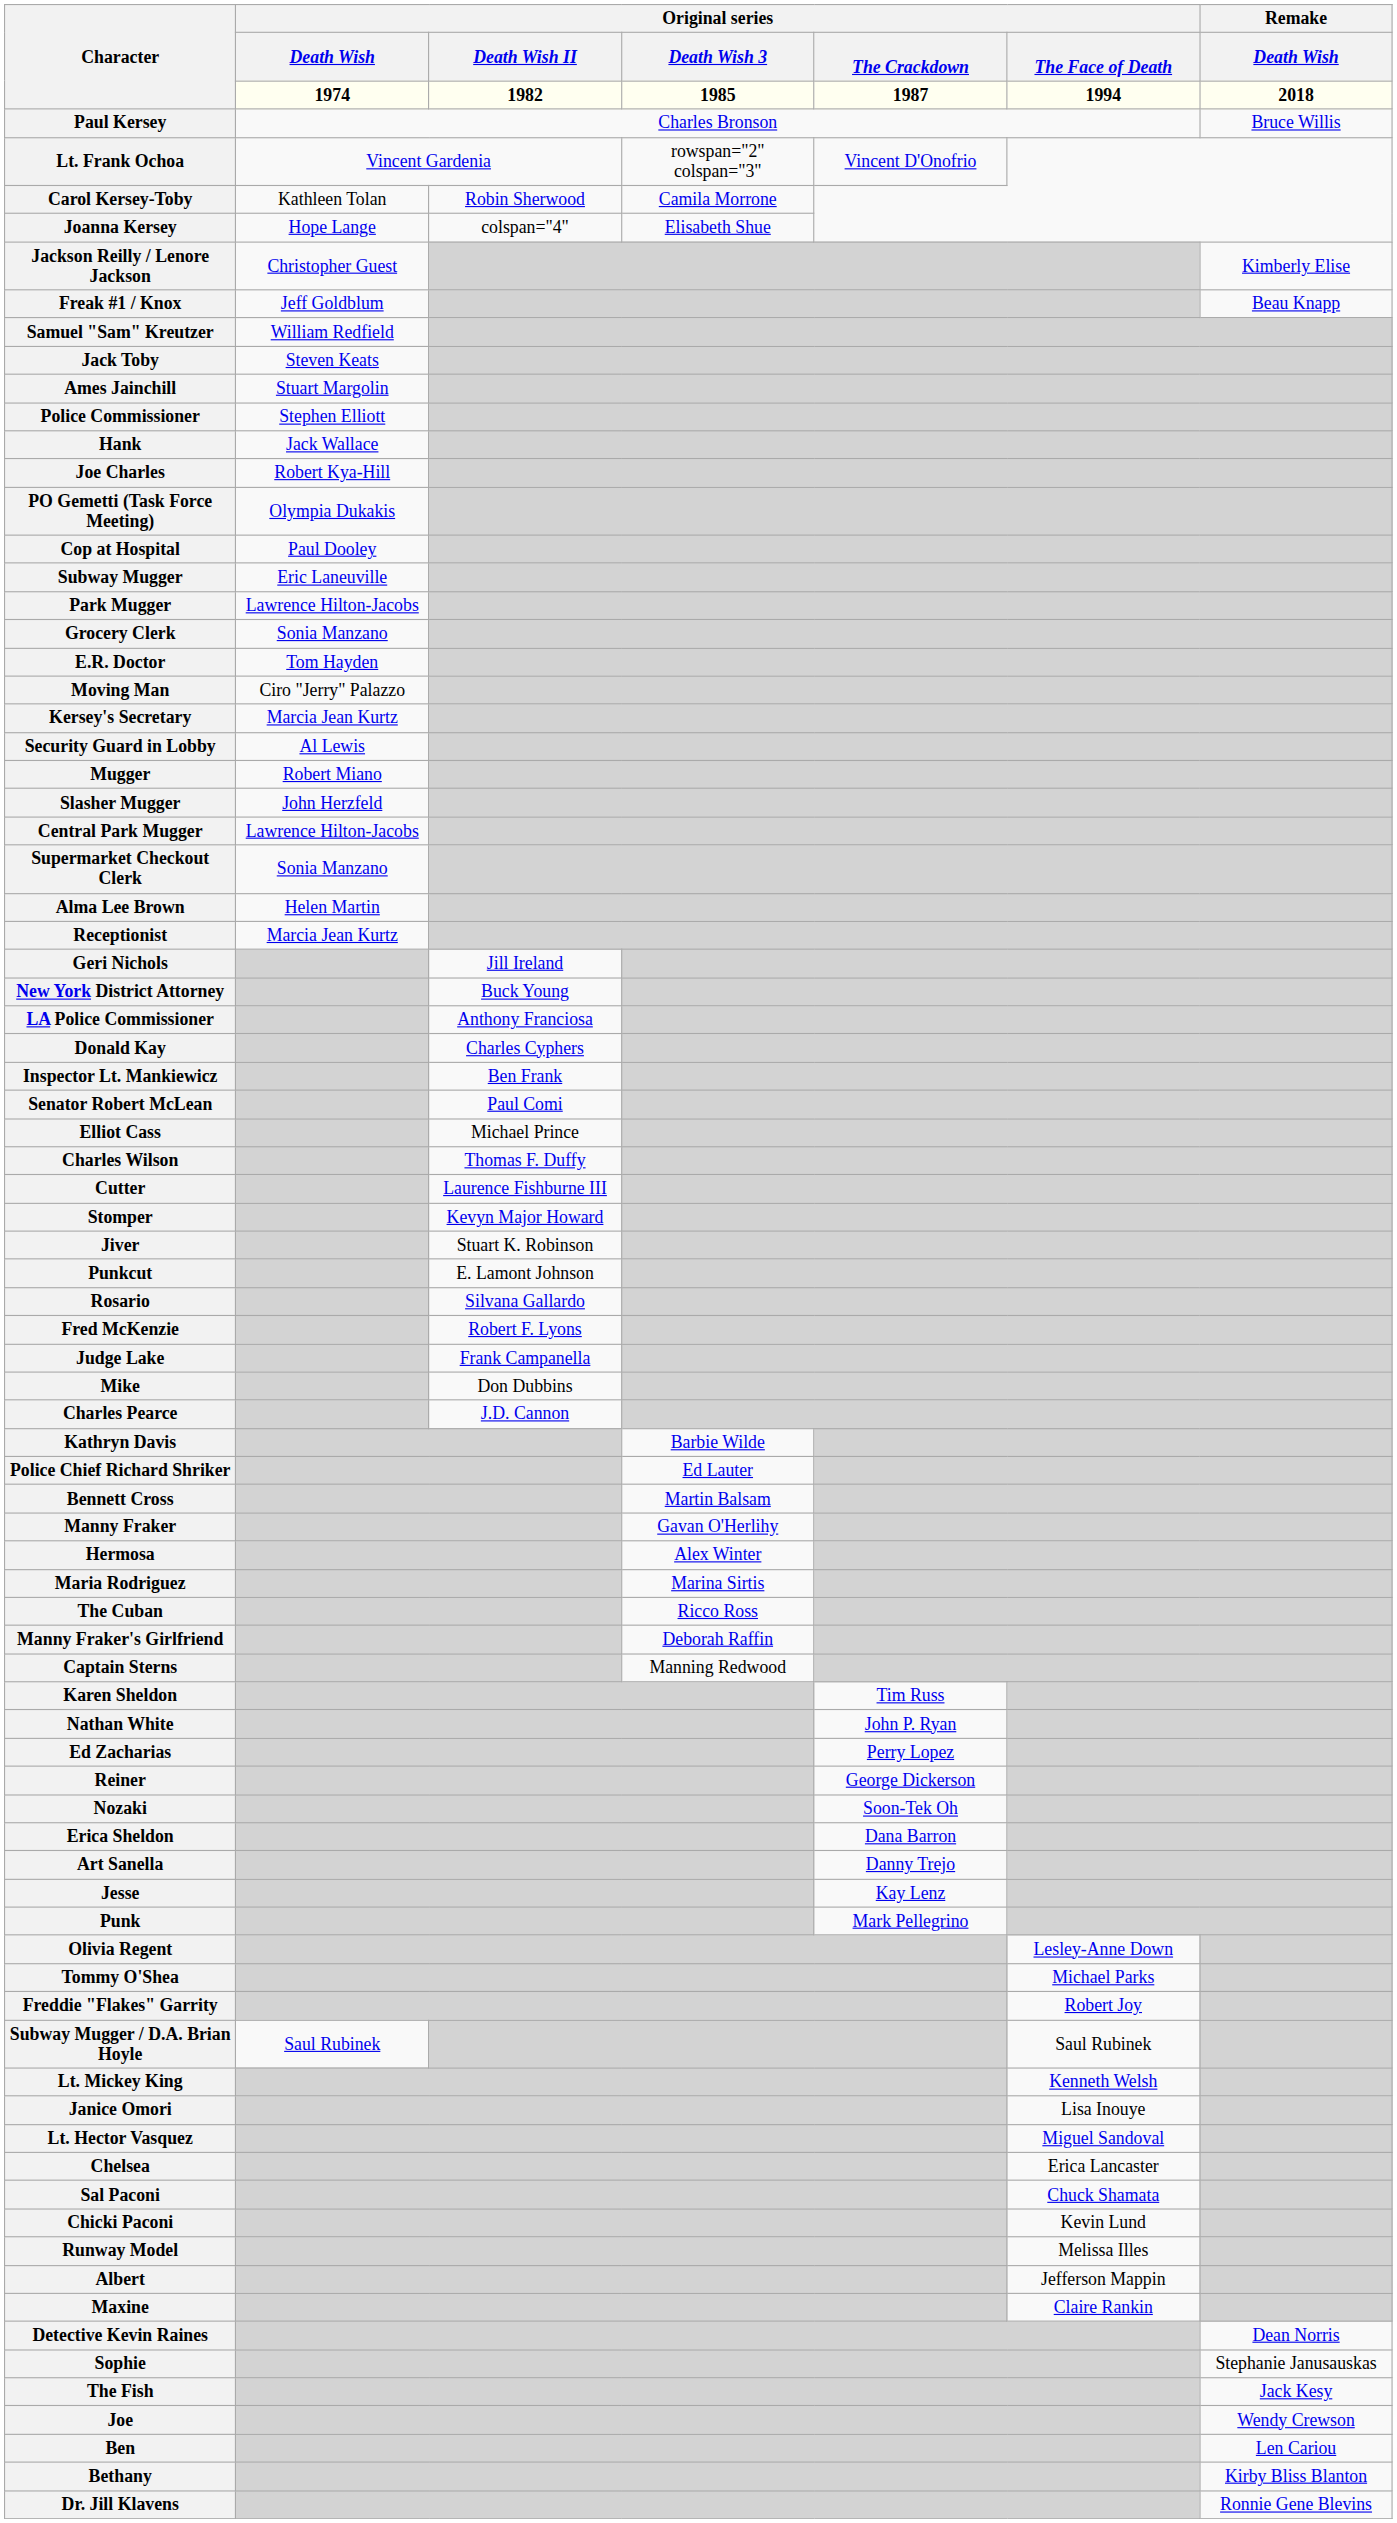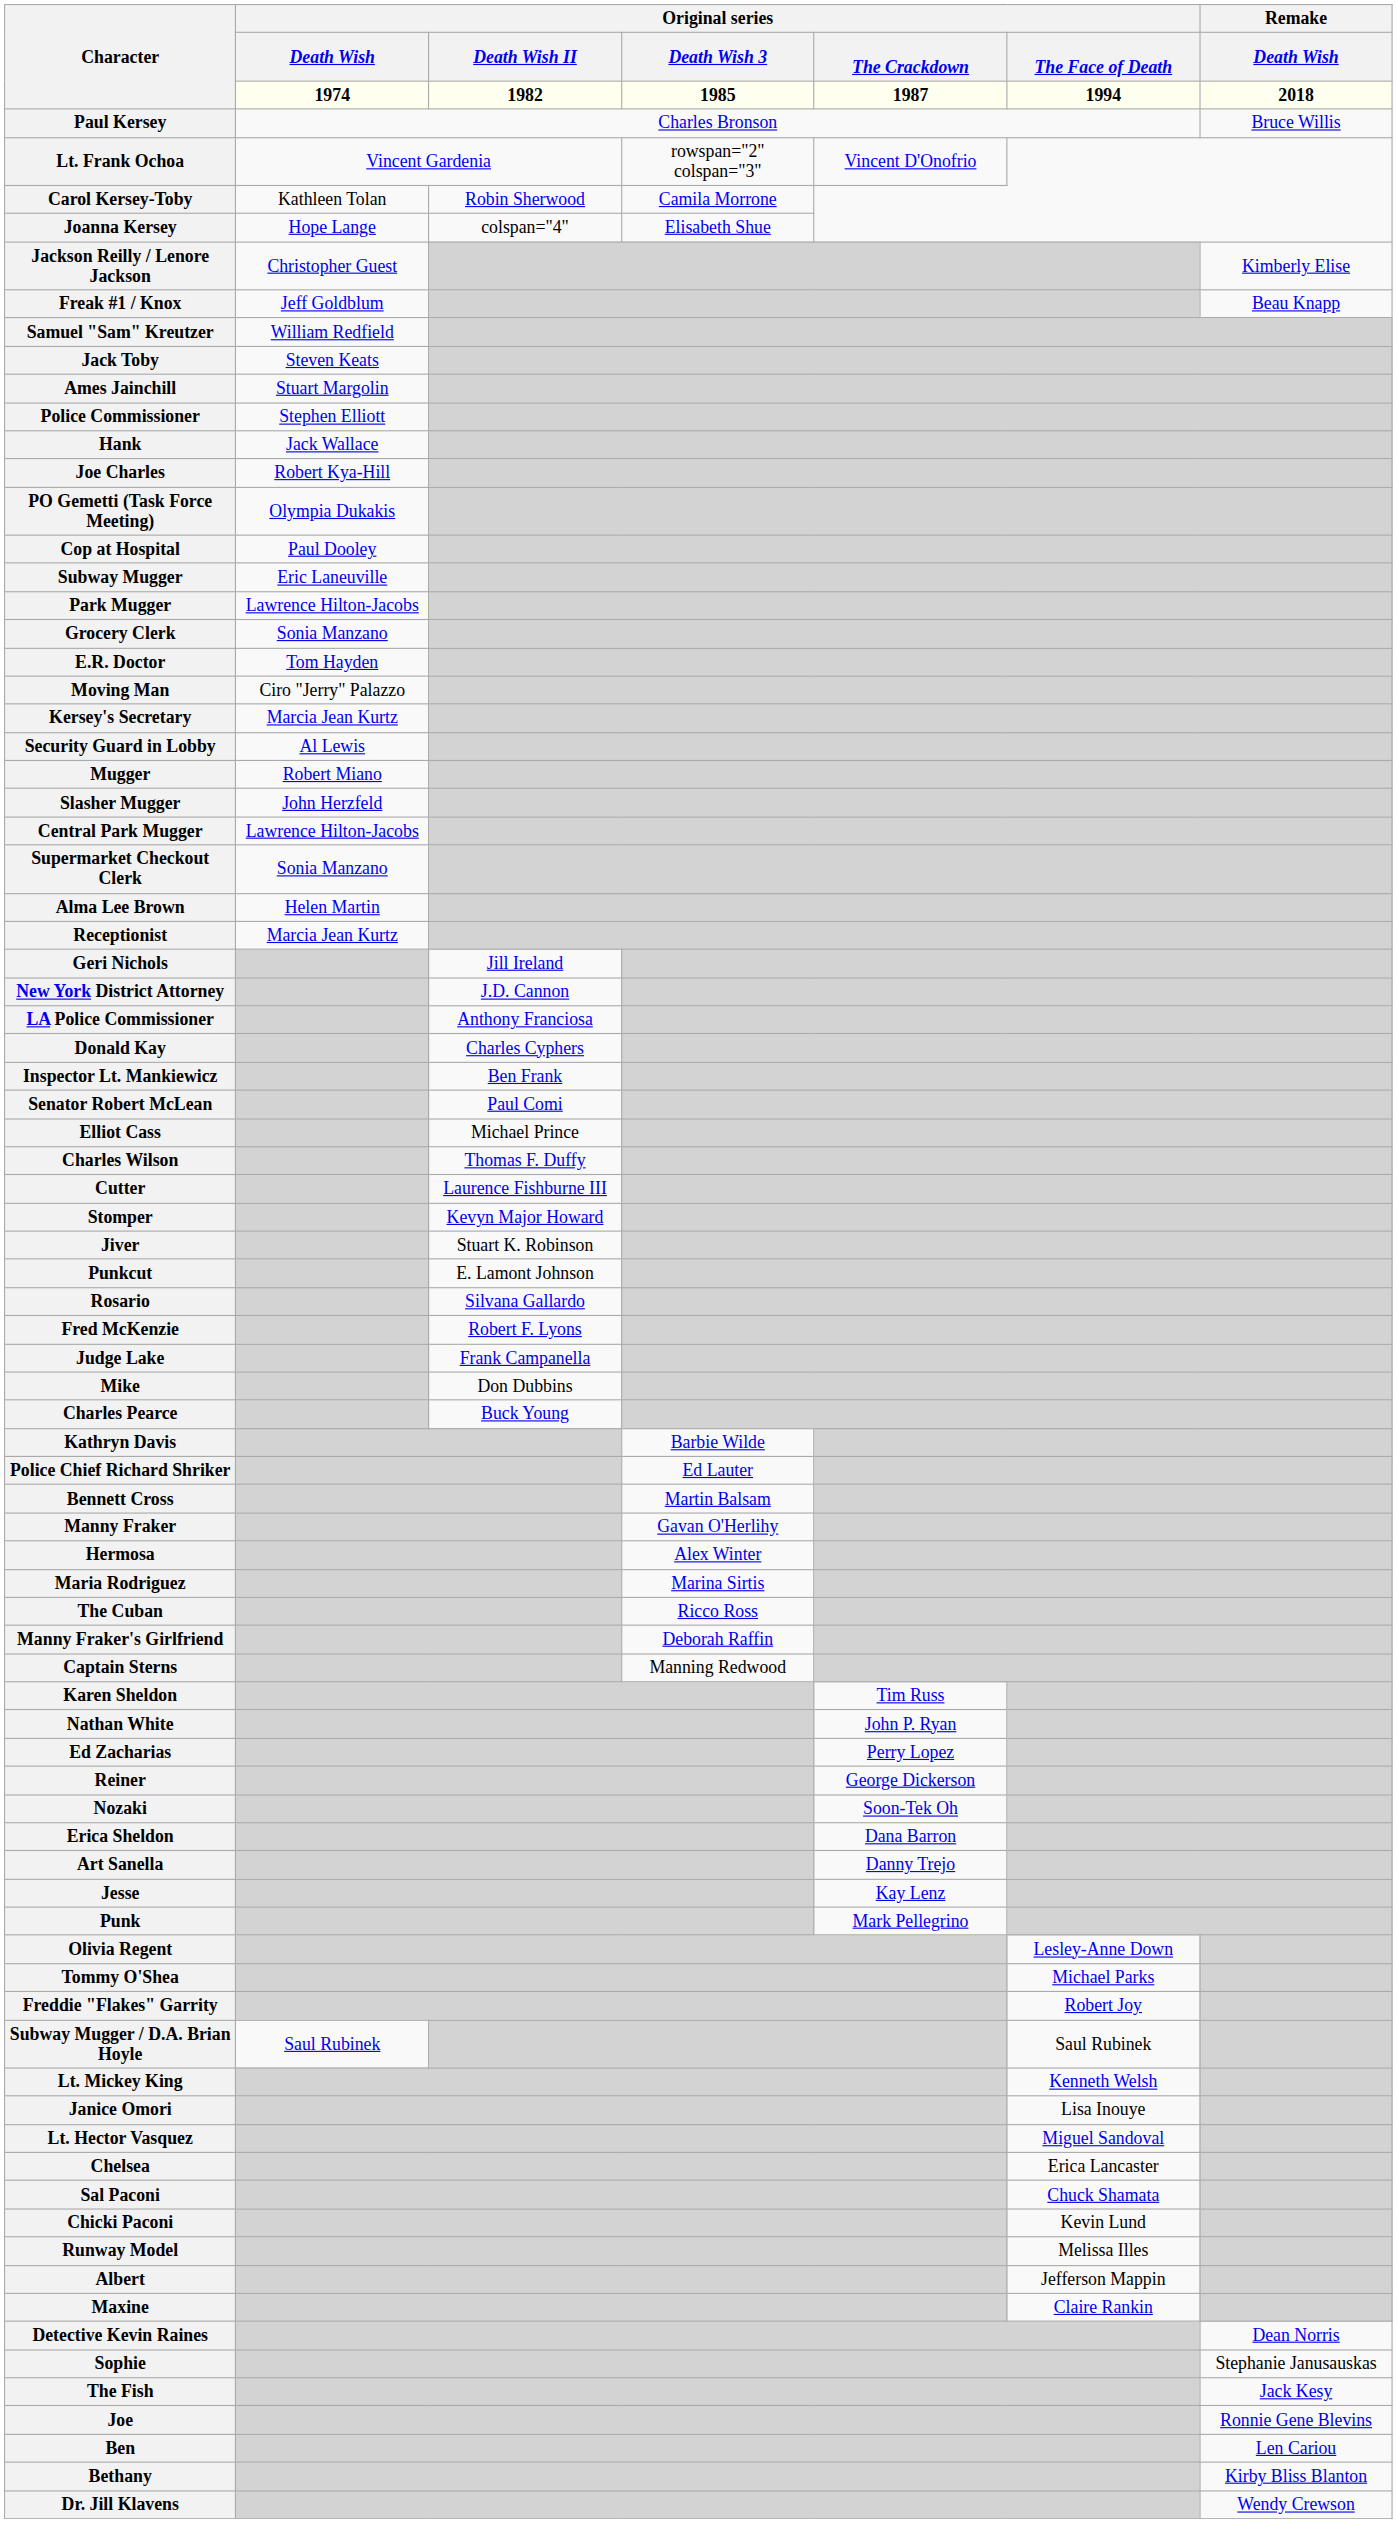New York District Attorney | Original series / Death Wish II / 1982: Buck Young -> J.D. Cannon
Charles Pearce | Original series / Death Wish II / 1982: J.D. Cannon -> Buck Young
Joe | Remake / Death Wish / 2018: Wendy Crewson -> Ronnie Gene Blevins
Dr. Jill Klavens | Remake / Death Wish / 2018: Ronnie Gene Blevins -> Wendy Crewson
